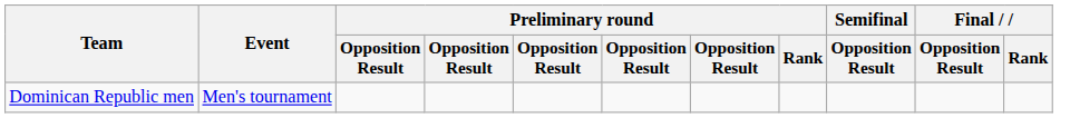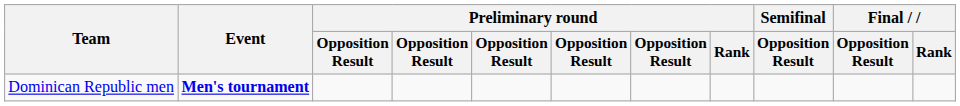Dominican Republic men | Event: normal -> bold
